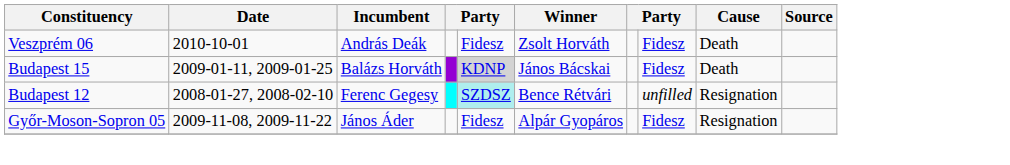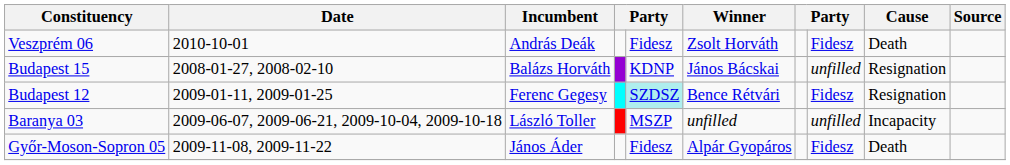Budapest 15 | Date: 2009-01-11, 2009-01-25 -> 2008-01-27, 2008-02-10
Budapest 15 | column 5: lightgrey background -> no background
Budapest 15 | column 8: Fidesz -> unfilled
Budapest 15 | Cause: Death -> Resignation
Budapest 12 | Date: 2008-01-27, 2008-02-10 -> 2009-01-11, 2009-01-25
Budapest 12 | column 8: unfilled -> Fidesz
+ row: Baranya 03 | 2009-06-07, 2009-06-21, 2009-10-04, 2009-10-18 | László Toller | MSZP | unfilled | unfilled | Incapacity
Győr-Moson-Sopron 05 | Cause: Resignation -> Death
